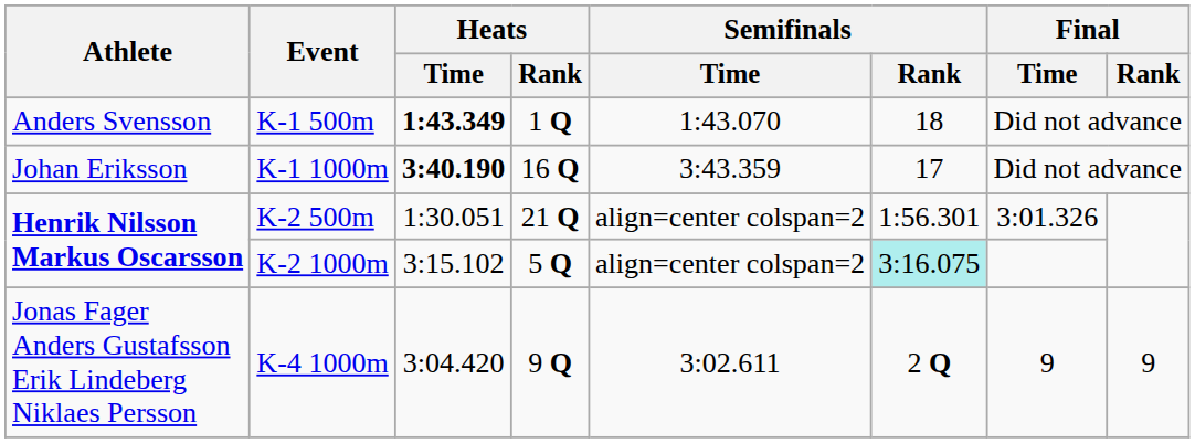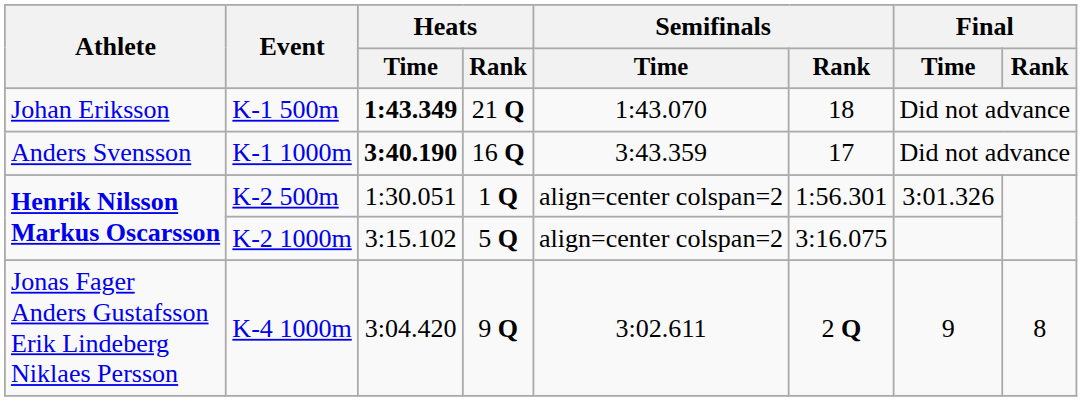K-1 500m | Athlete: Anders Svensson -> Johan Eriksson
K-1 500m | Heats / Rank: 1 Q -> 21 Q
K-1 1000m | Athlete: Johan Eriksson -> Anders Svensson
K-2 500m | Heats / Rank: 21 Q -> 1 Q
K-2 1000m | Semifinals / Rank: paleturquoise background -> no background
K-4 1000m | Final / Rank: 9 -> 8
